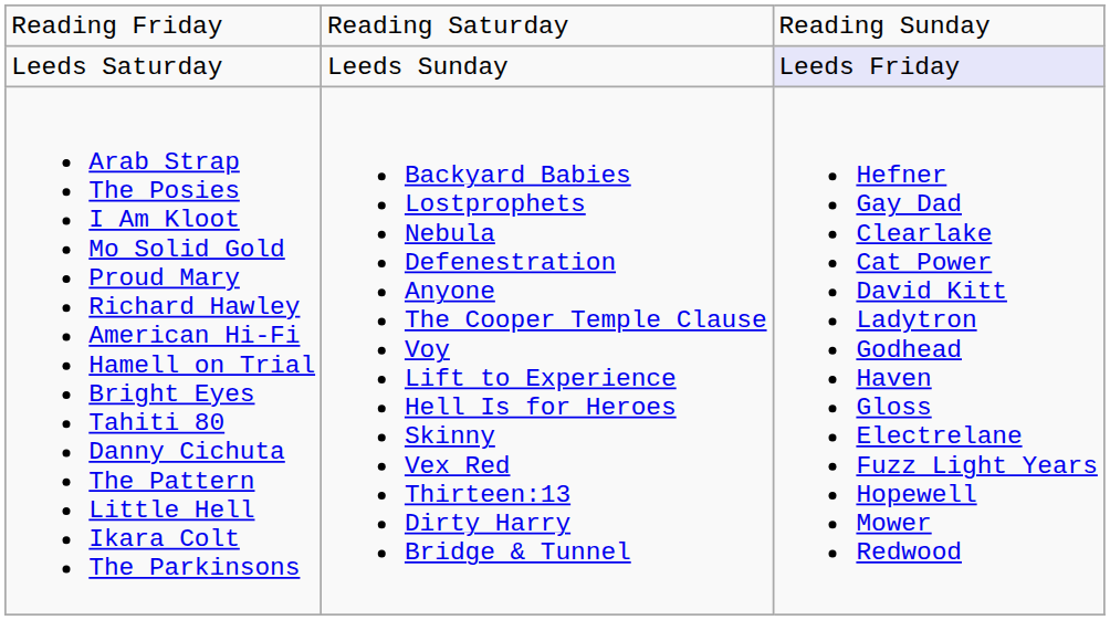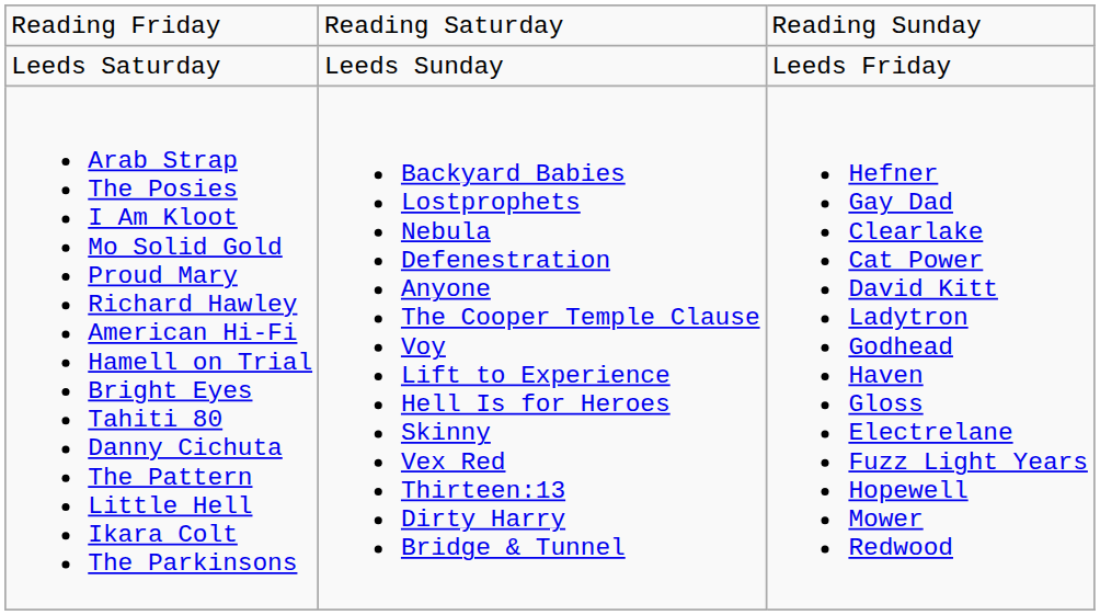Leeds Saturday | column 3: lavender background -> no background
